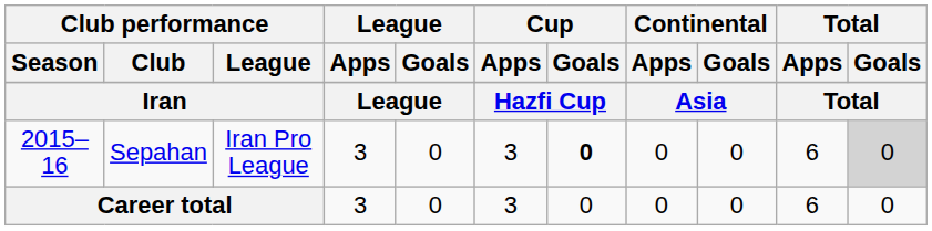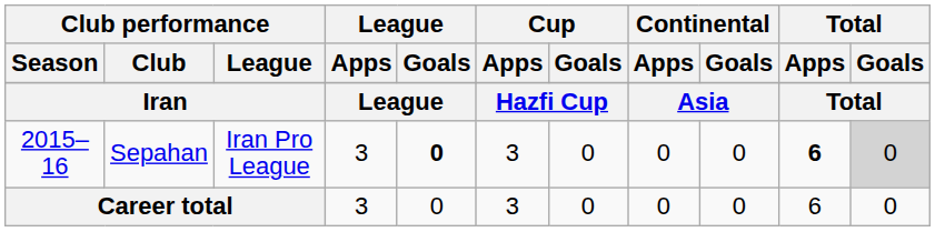2015–16 | League / Goals: normal -> bold
2015–16 | Cup / Goals: bold -> normal
2015–16 | Total / Apps: normal -> bold
